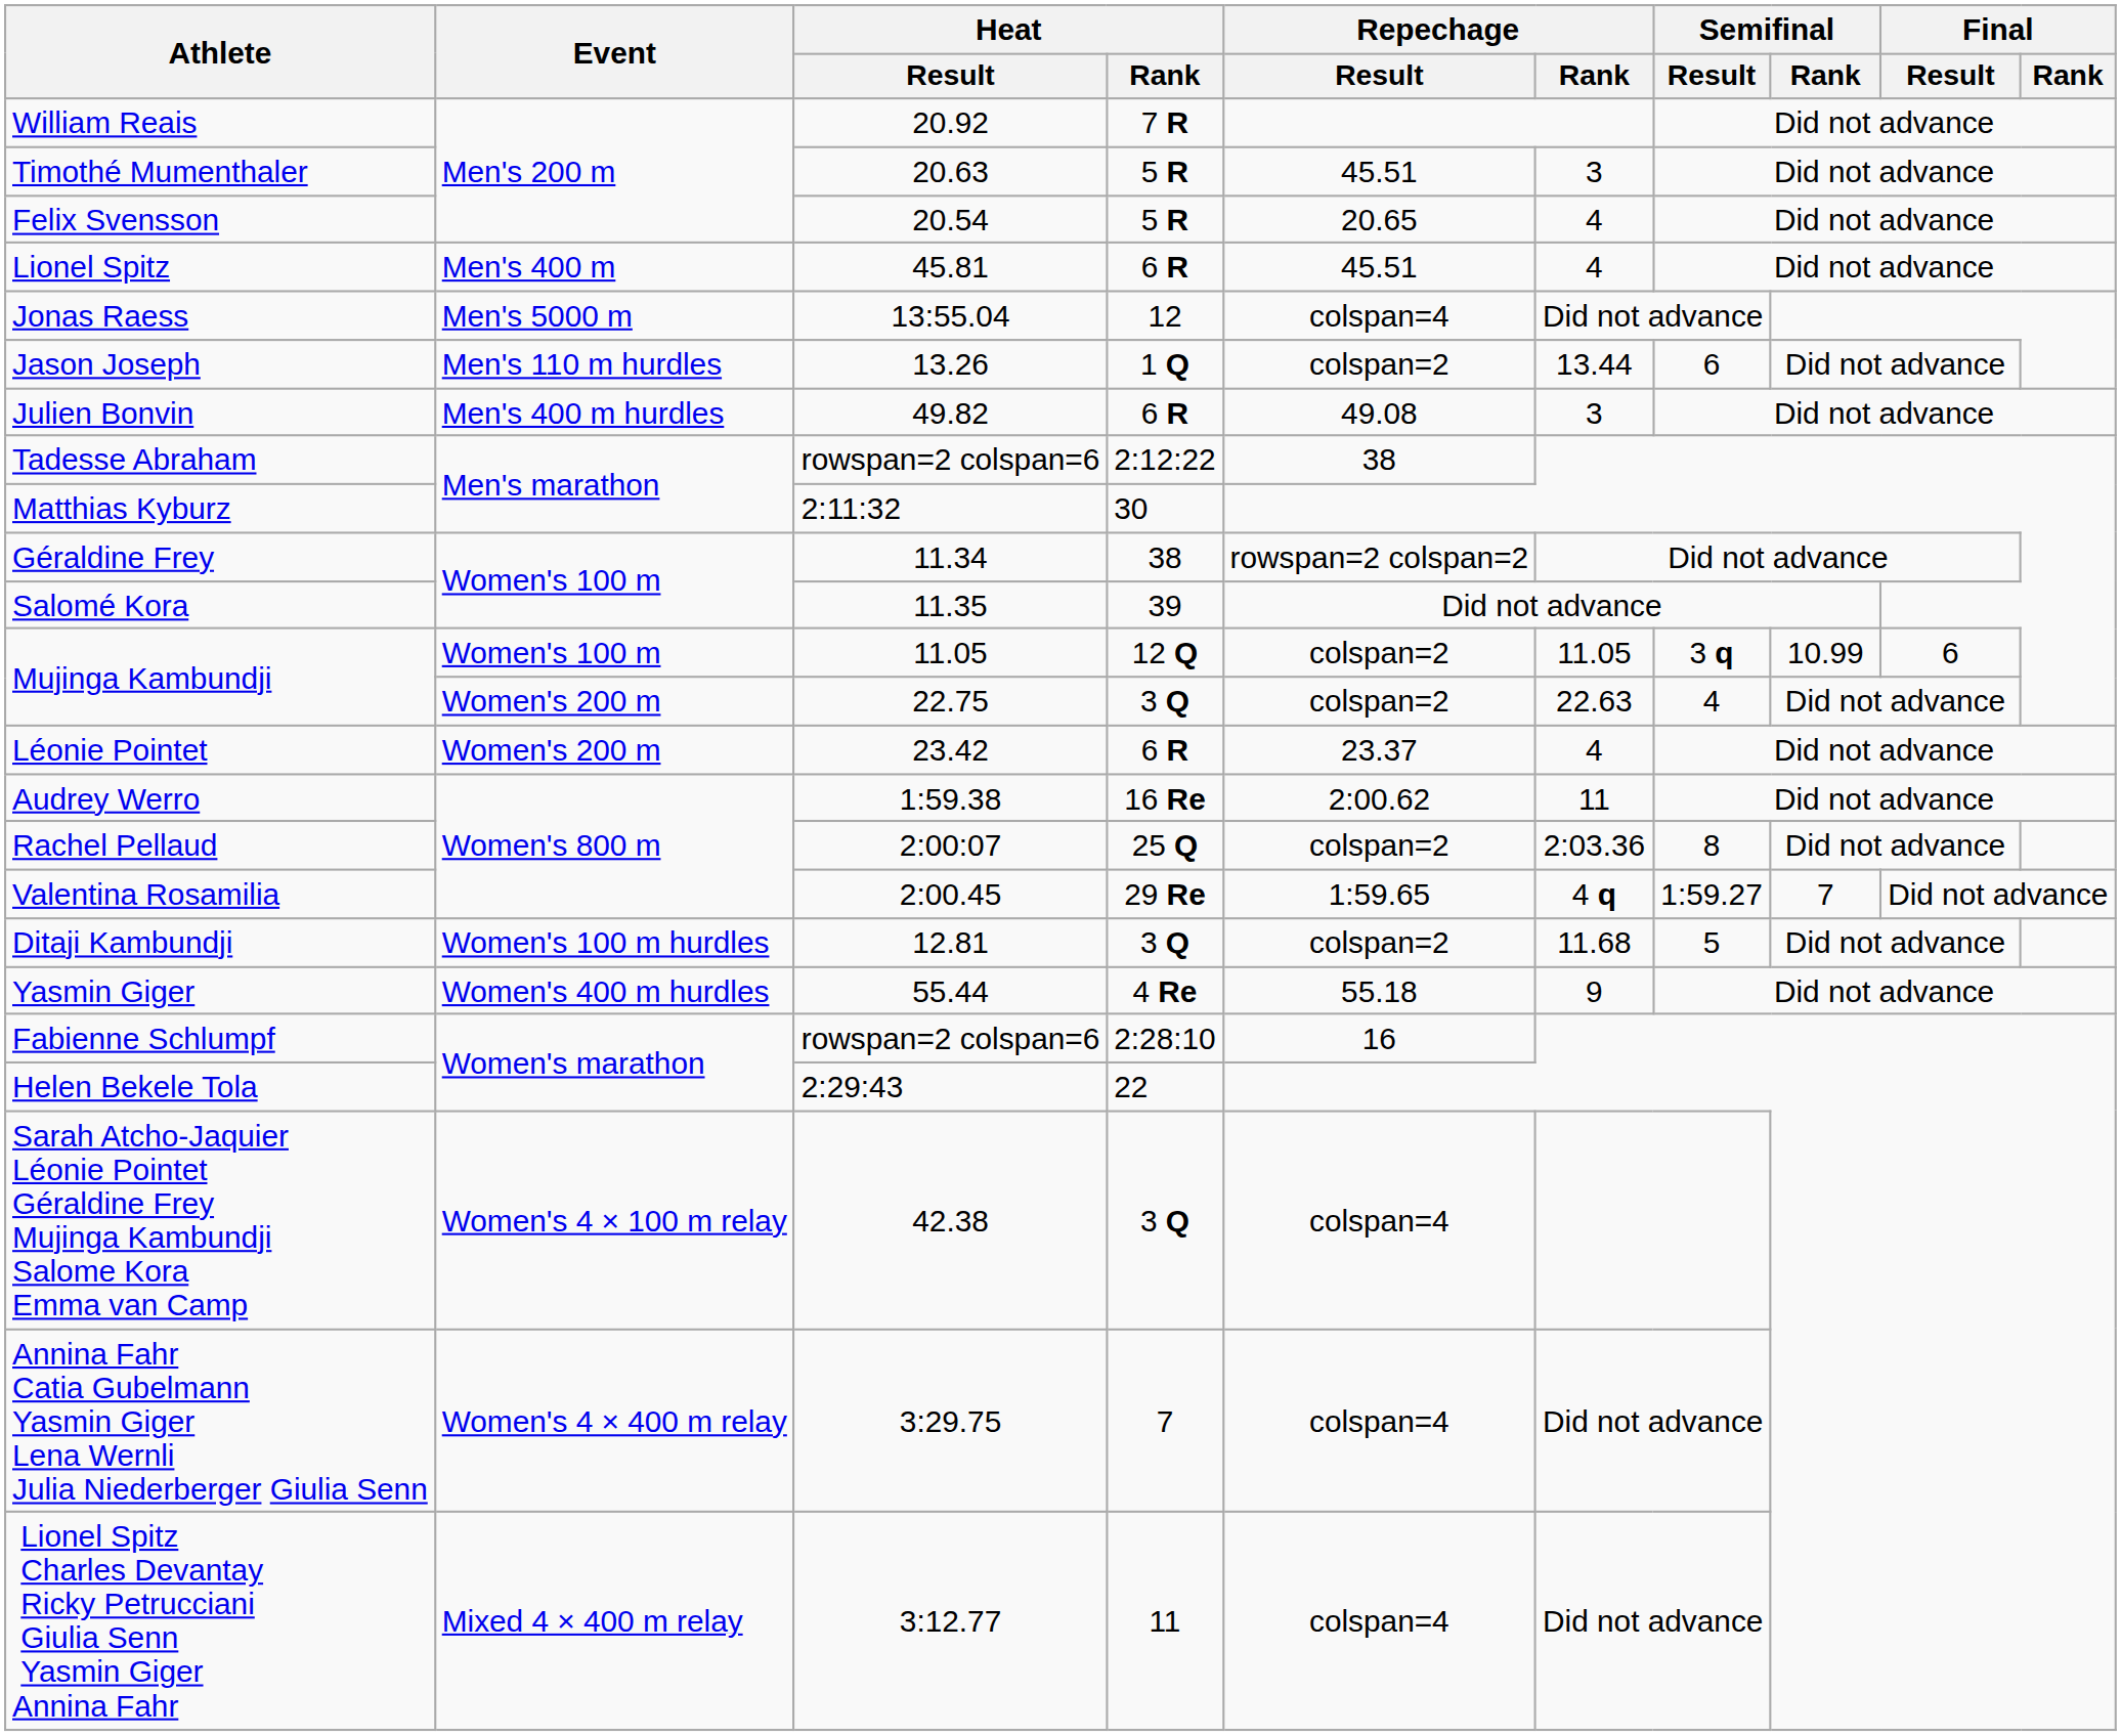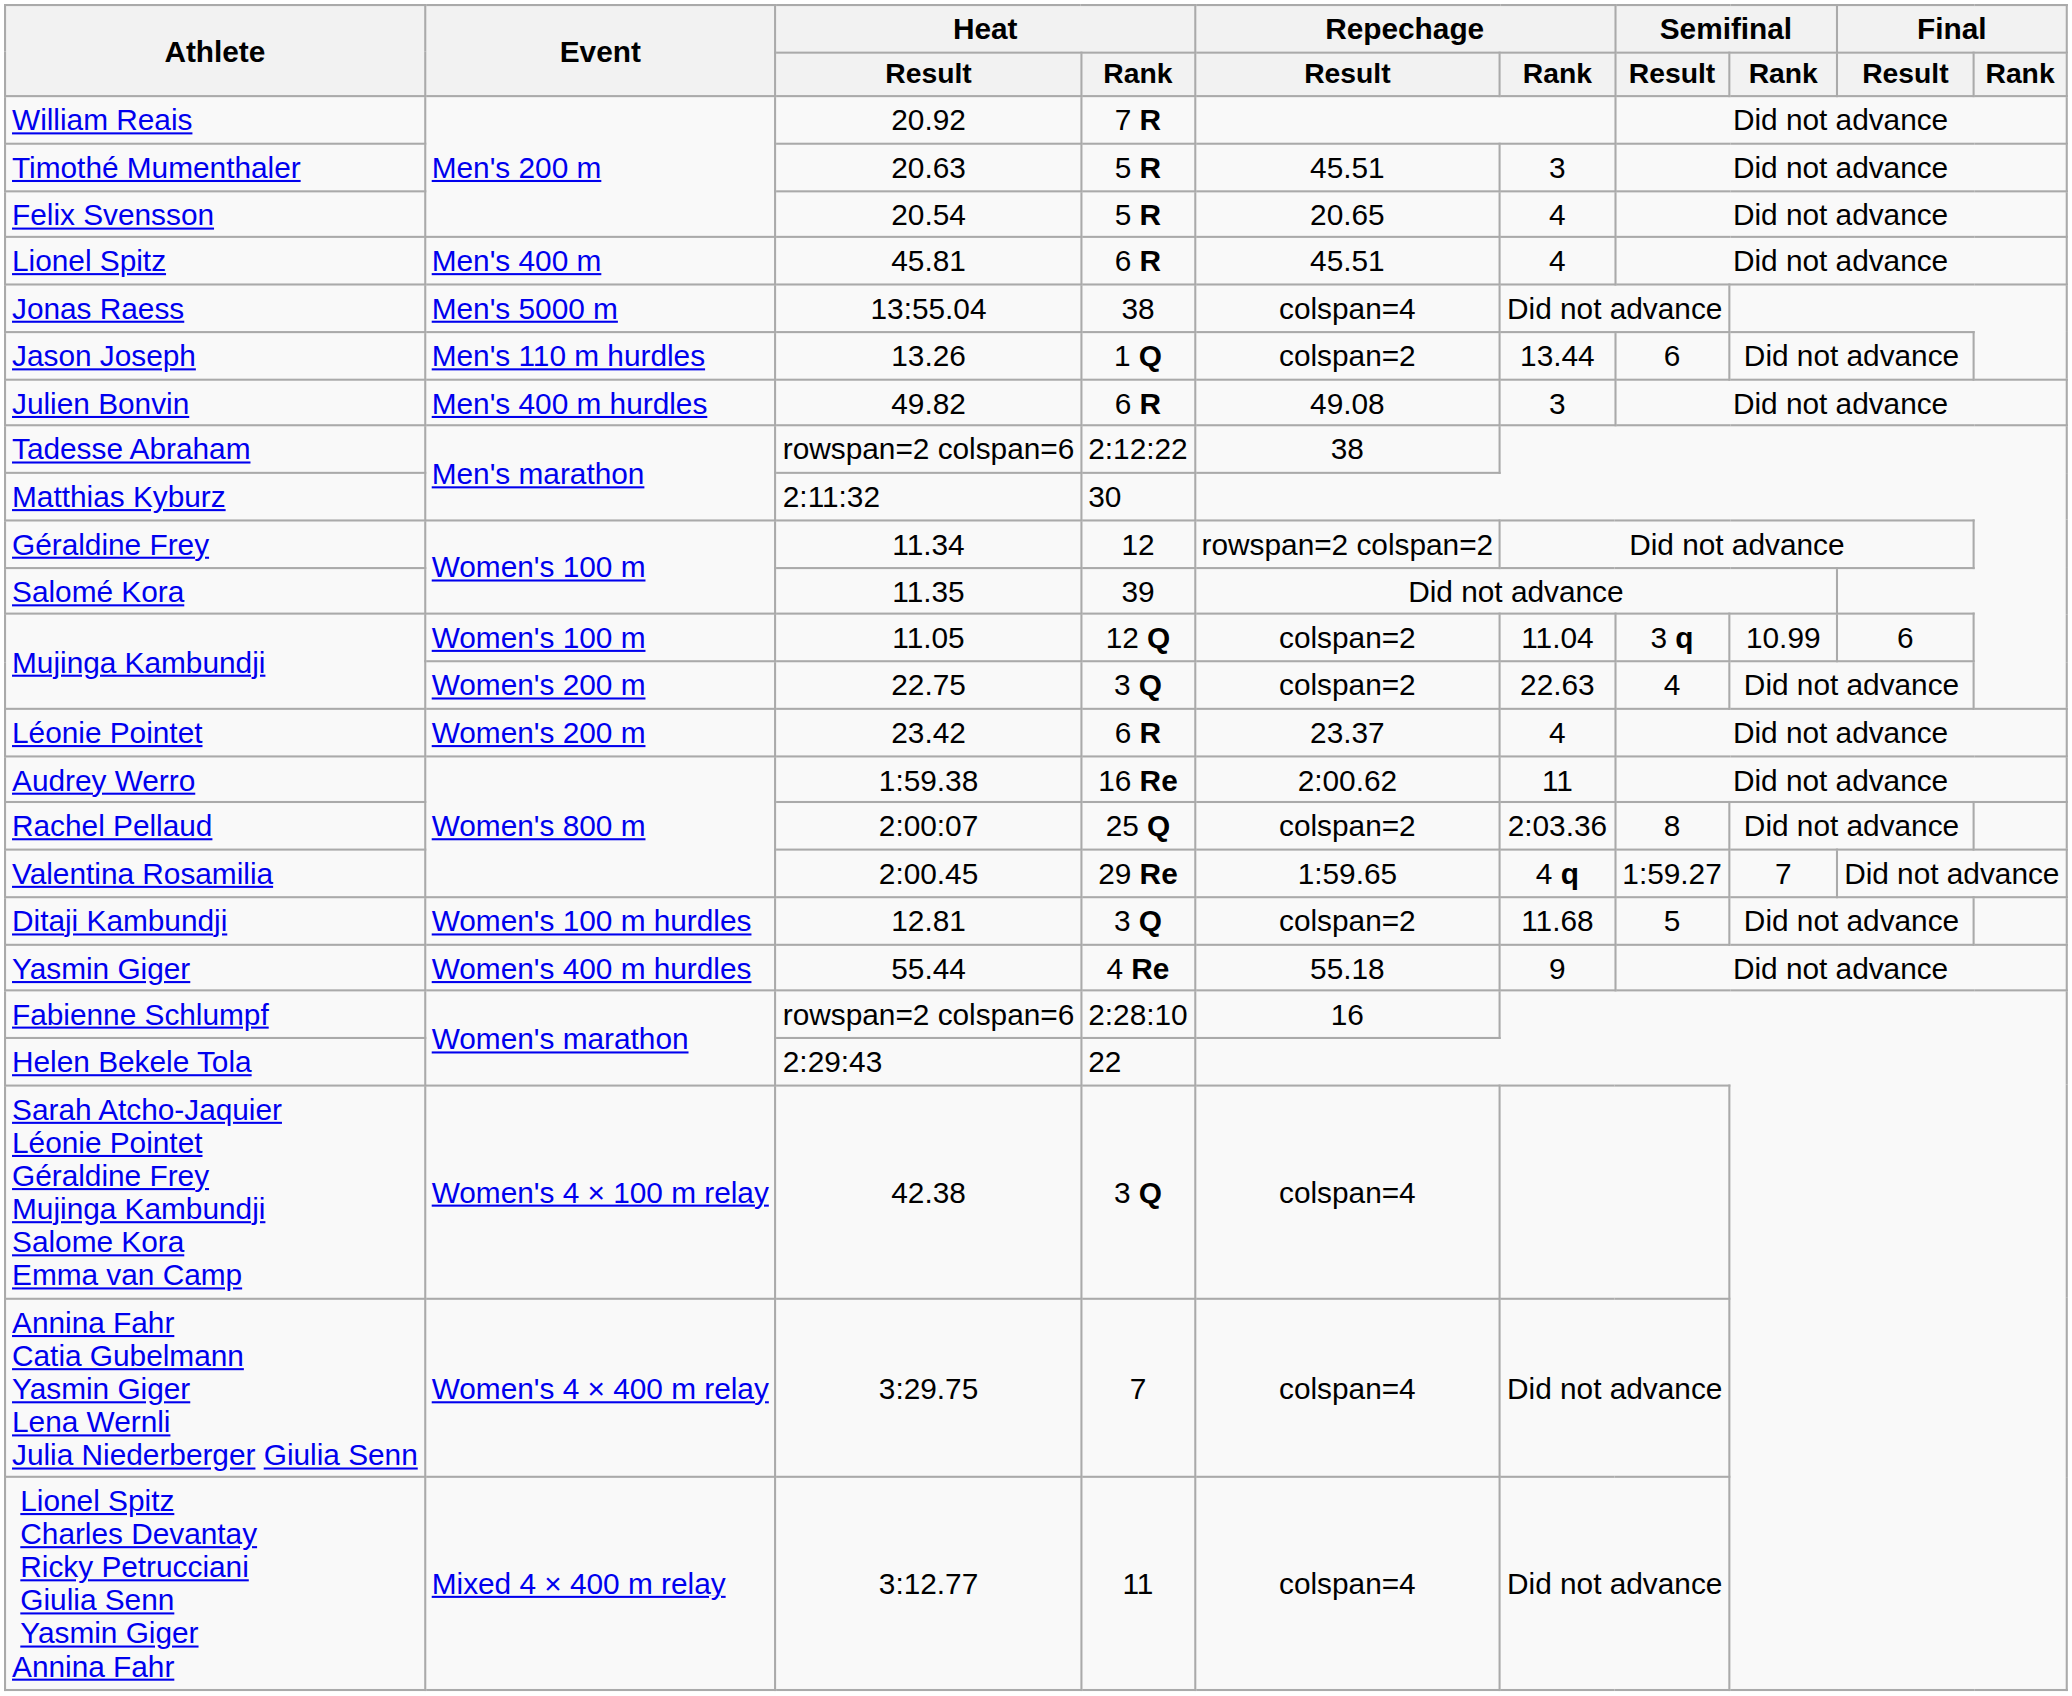Jonas Raess | Heat / Rank: 12 -> 38
Géraldine Frey | Heat / Rank: 38 -> 12
Mujinga Kambundji / 11.05 | Repechage / Rank: 11.05 -> 11.04
